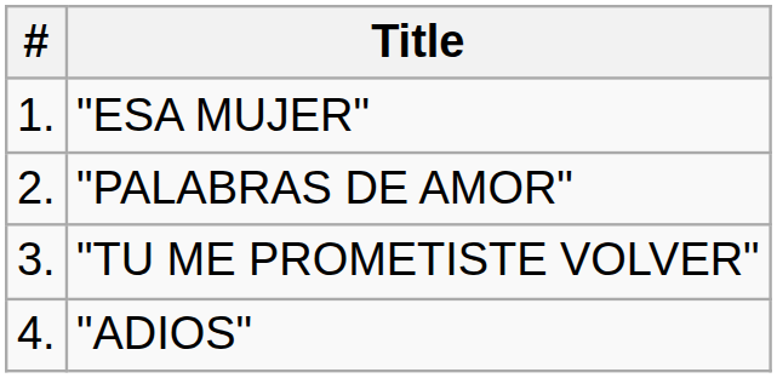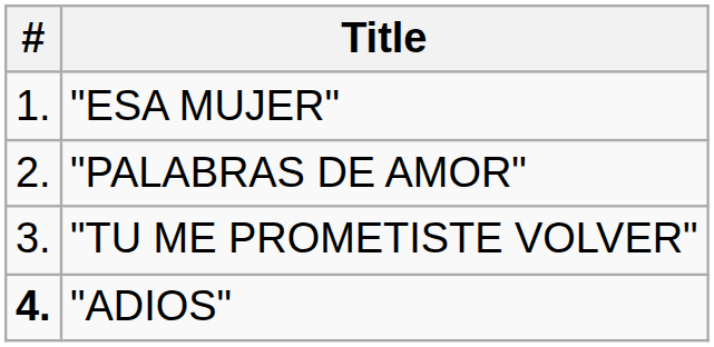"ADIOS" | #: normal -> bold
